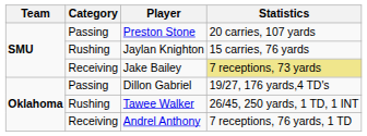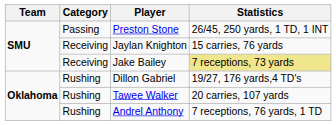Preston Stone | Statistics: 20 carries, 107 yards -> 26/45, 250 yards, 1 TD, 1 INT
Jaylan Knighton | Category: Rushing -> Receiving
Dillon Gabriel | Category: Passing -> Rushing
Tawee Walker | Statistics: 26/45, 250 yards, 1 TD, 1 INT -> 20 carries, 107 yards
Andrel Anthony | Category: Receiving -> Rushing
